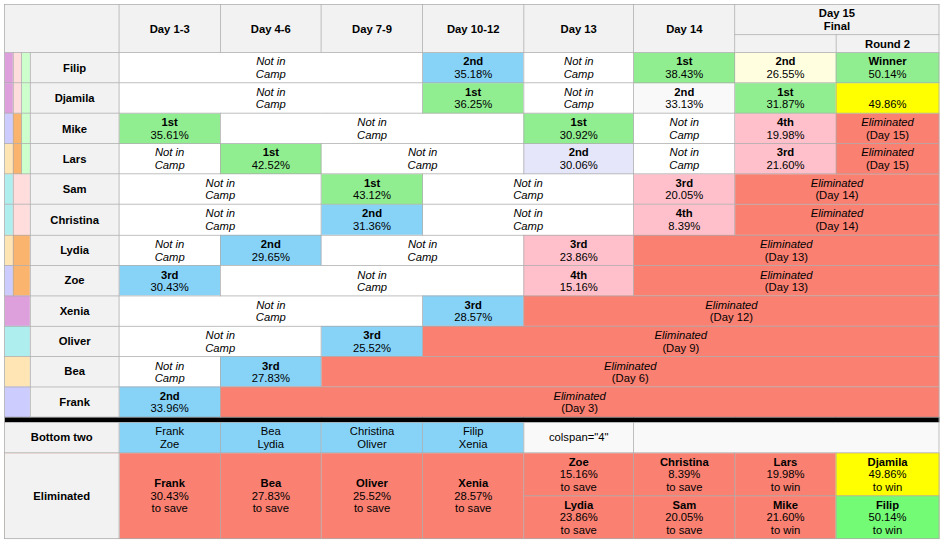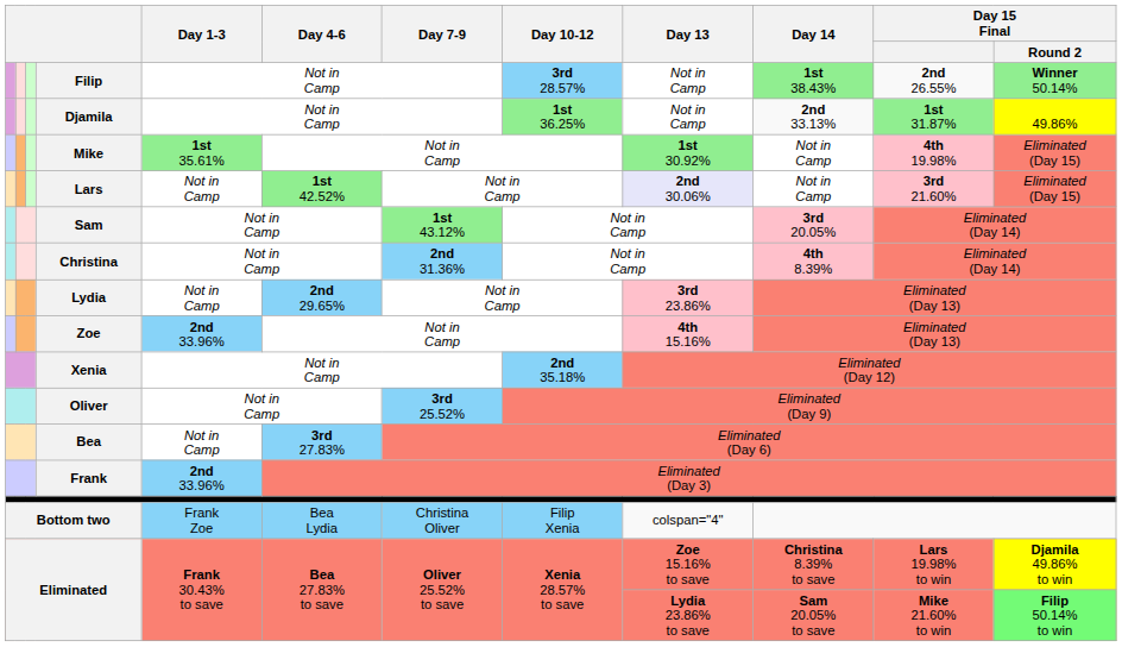Filip | Day 10-12: 2nd 35.18% -> 3rd 28.57%
Filip | Day 15 Final: lightyellow background -> no background
Zoe | Day 1-3: 3rd 30.43% -> 2nd 33.96%
Xenia | Day 10-12: 3rd 28.57% -> 2nd 35.18%
